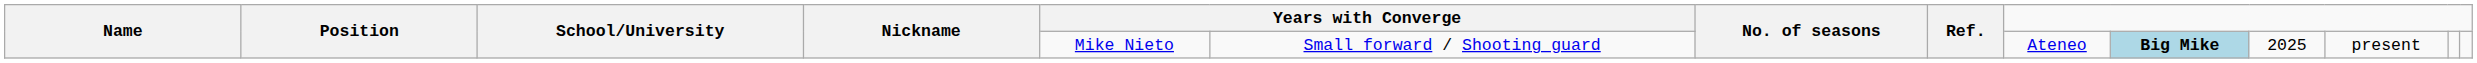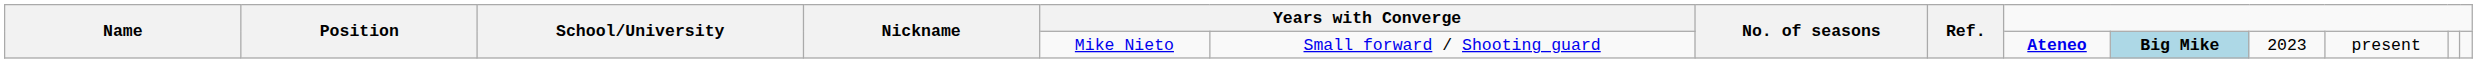row 2 | column 9: normal -> bold
row 2 | column 11: 2025 -> 2023
